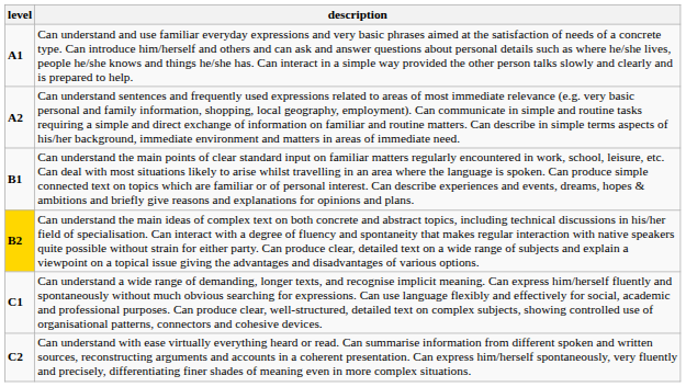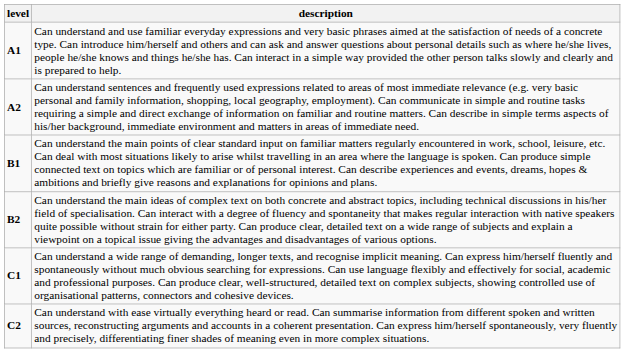row 5 | level: gold background -> no background
